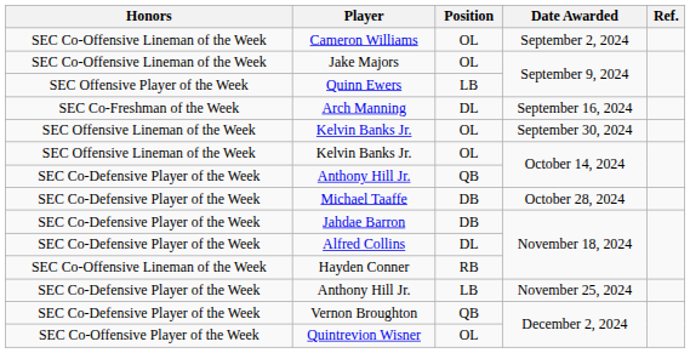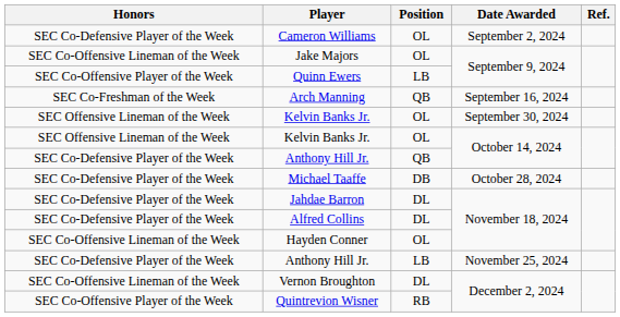Cameron Williams | Honors: SEC Co-Offensive Lineman of the Week -> SEC Co-Defensive Player of the Week
Quinn Ewers | Honors: SEC Offensive Player of the Week -> SEC Co-Offensive Player of the Week
Arch Manning | Position: DL -> QB
Jahdae Barron | Position: DB -> DL
Hayden Conner | Position: RB -> OL
Vernon Broughton | Honors: SEC Co-Defensive Player of the Week -> SEC Co-Offensive Lineman of the Week
Vernon Broughton | Position: QB -> DL
Quintrevion Wisner | Position: OL -> RB
